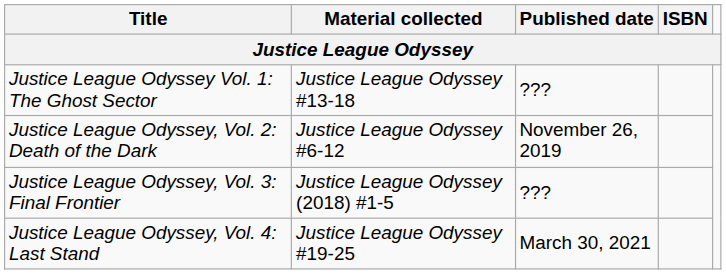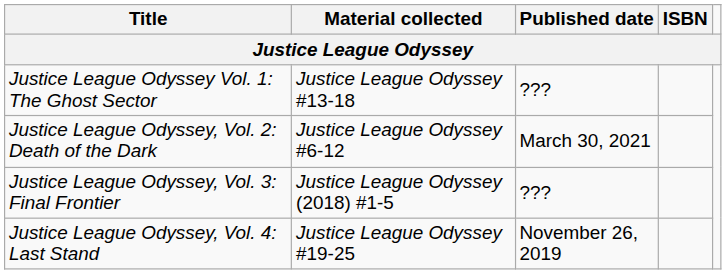Justice League Odyssey, Vol. 2: Death of the Dark | Published date: November 26, 2019 -> March 30, 2021
Justice League Odyssey, Vol. 4: Last Stand | Published date: March 30, 2021 -> November 26, 2019
